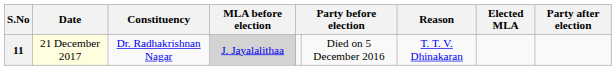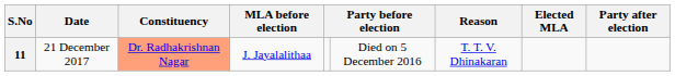11 | Date: lightyellow background -> no background
11 | Constituency: no background -> lightsalmon background
11 | MLA before election: lightgrey background -> no background
